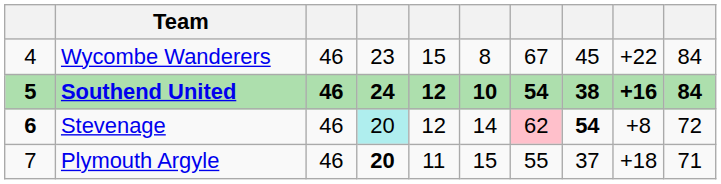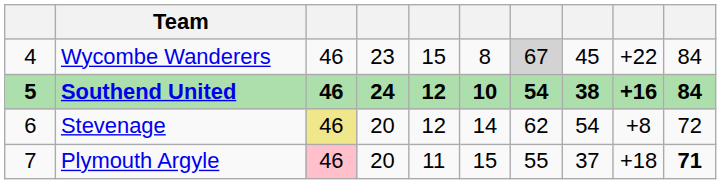Wycombe Wanderers | column 7: no background -> lightgrey background
Stevenage | column 1: bold -> normal
Stevenage | column 3: no background -> khaki background
Stevenage | column 4: paleturquoise background -> no background
Stevenage | column 7: pink background -> no background
Stevenage | column 8: bold -> normal
Plymouth Argyle | column 3: no background -> pink background
Plymouth Argyle | column 4: bold -> normal
Plymouth Argyle | column 10: normal -> bold
